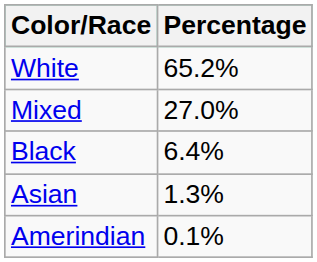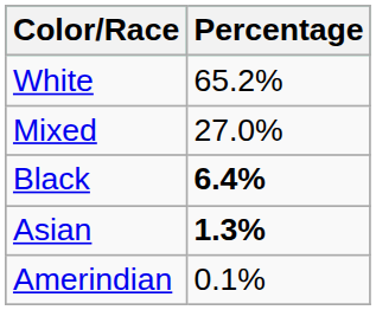Black | Percentage: normal -> bold
Asian | Percentage: normal -> bold
